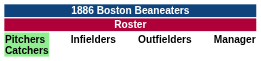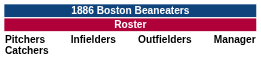Pitchers Catchers | column 1: lightgreen background -> no background
